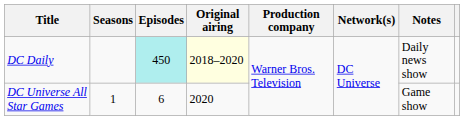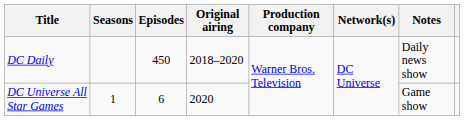DC Daily | Episodes: paleturquoise background -> no background
DC Daily | Original airing: lightyellow background -> no background
